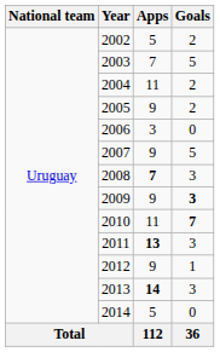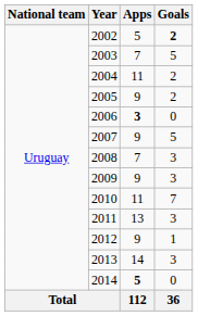2002 | Goals: normal -> bold
2006 | Apps: normal -> bold
2008 | Apps: bold -> normal
2009 | Goals: bold -> normal
2010 | Goals: bold -> normal
2011 | Apps: bold -> normal
2013 | Apps: bold -> normal
2014 | Apps: normal -> bold
